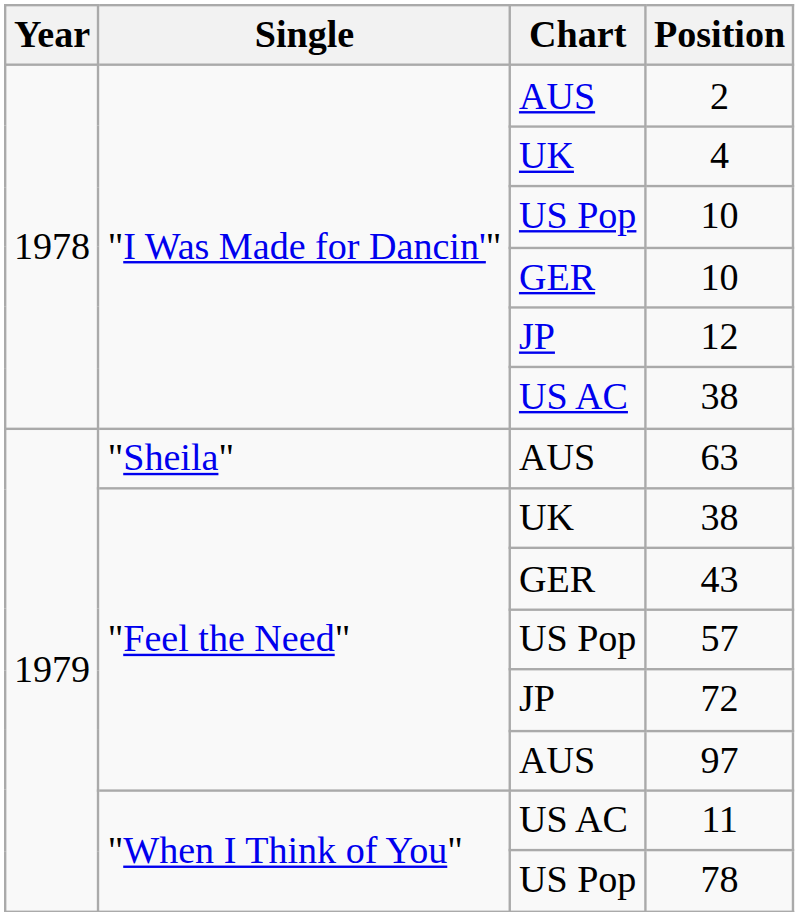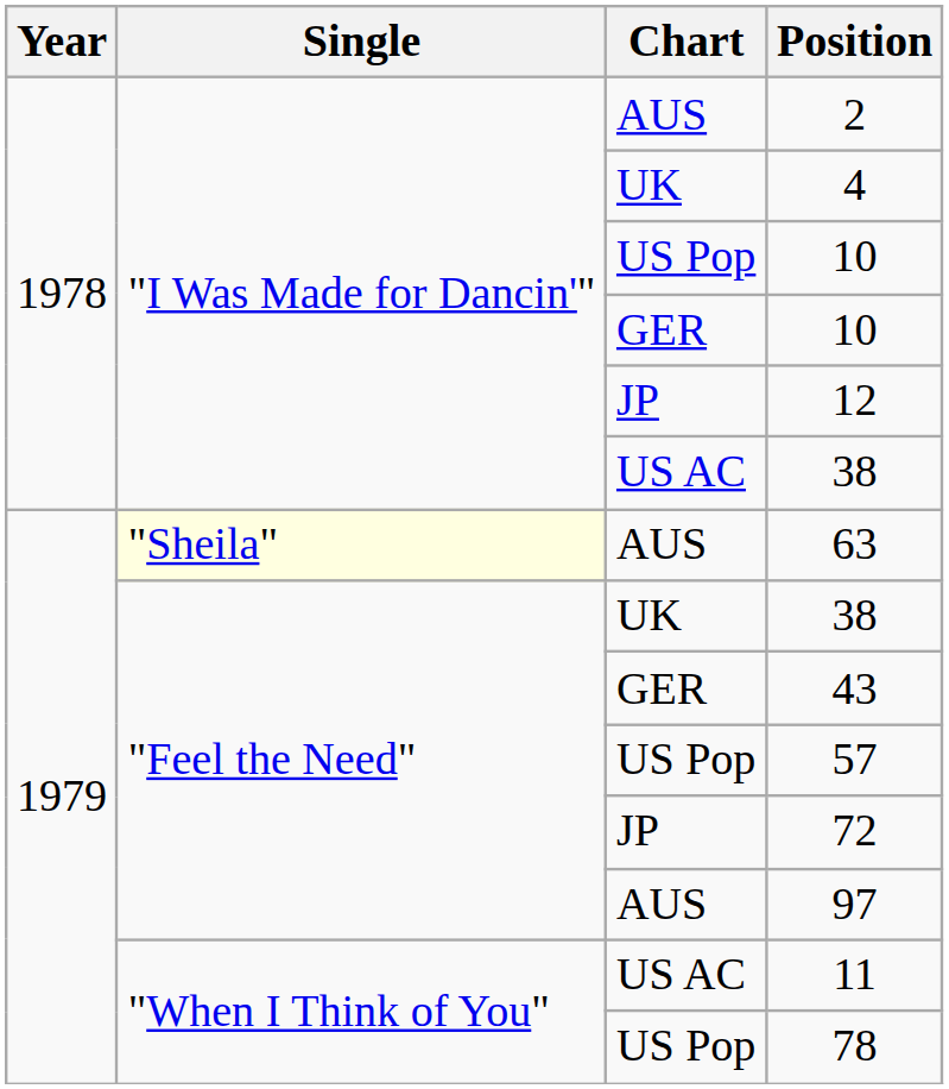63 | Single: no background -> lightyellow background
